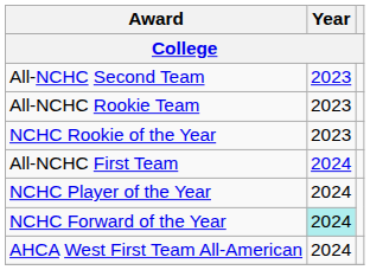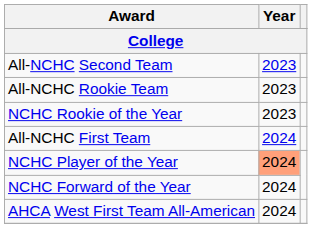NCHC Player of the Year | Year: no background -> lightsalmon background
NCHC Forward of the Year | Year: paleturquoise background -> no background
